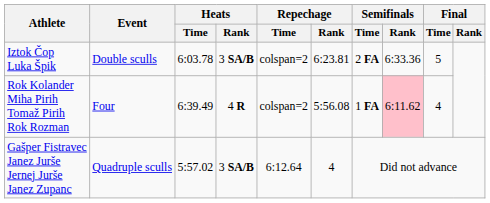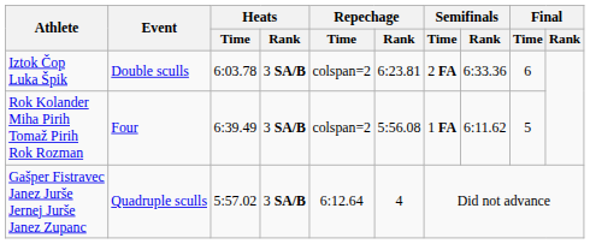Iztok Čop Luka Špik | Final / Time: 5 -> 6
Rok Kolander Miha Pirih Tomaž Pirih Rok Rozman | Heats / Rank: 4 R -> 3 SA/B
Rok Kolander Miha Pirih Tomaž Pirih Rok Rozman | Semifinals / Rank: pink background -> no background
Rok Kolander Miha Pirih Tomaž Pirih Rok Rozman | Final / Time: 4 -> 5
